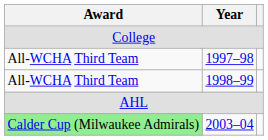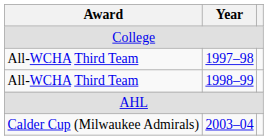2003–04 | Award: lightgreen background -> no background
